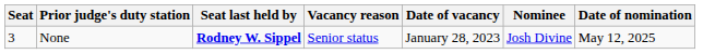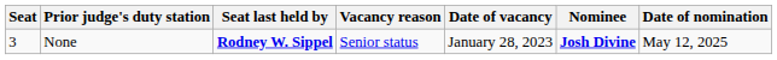None | Nominee: normal -> bold
